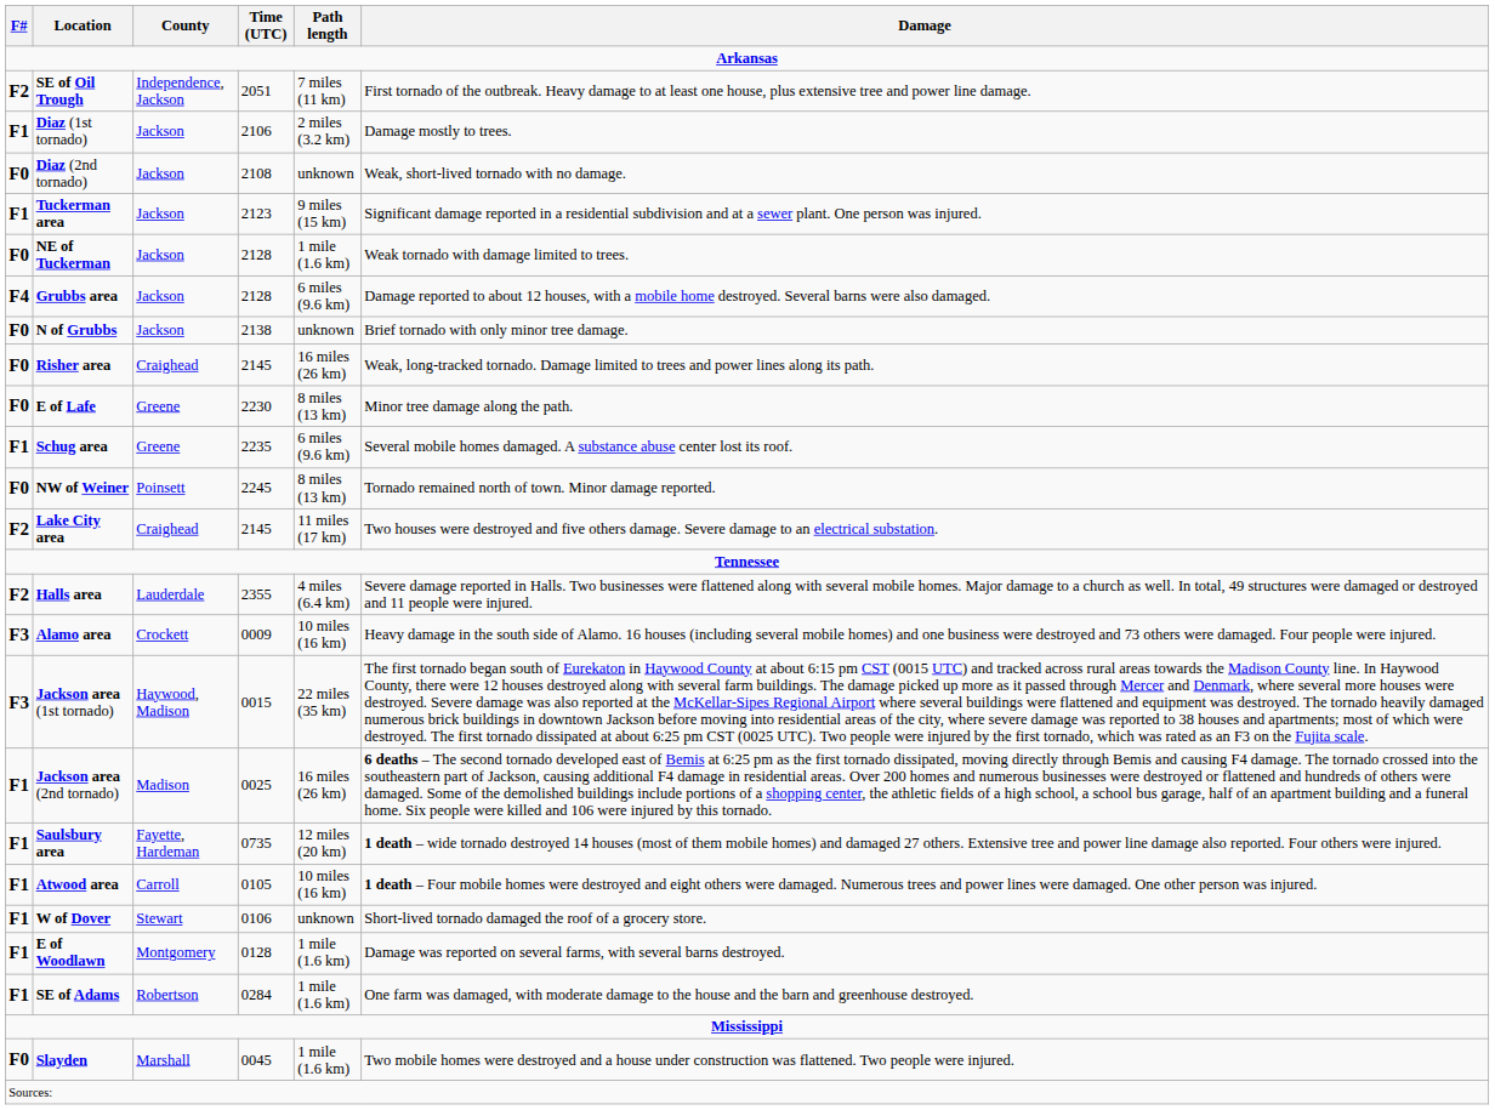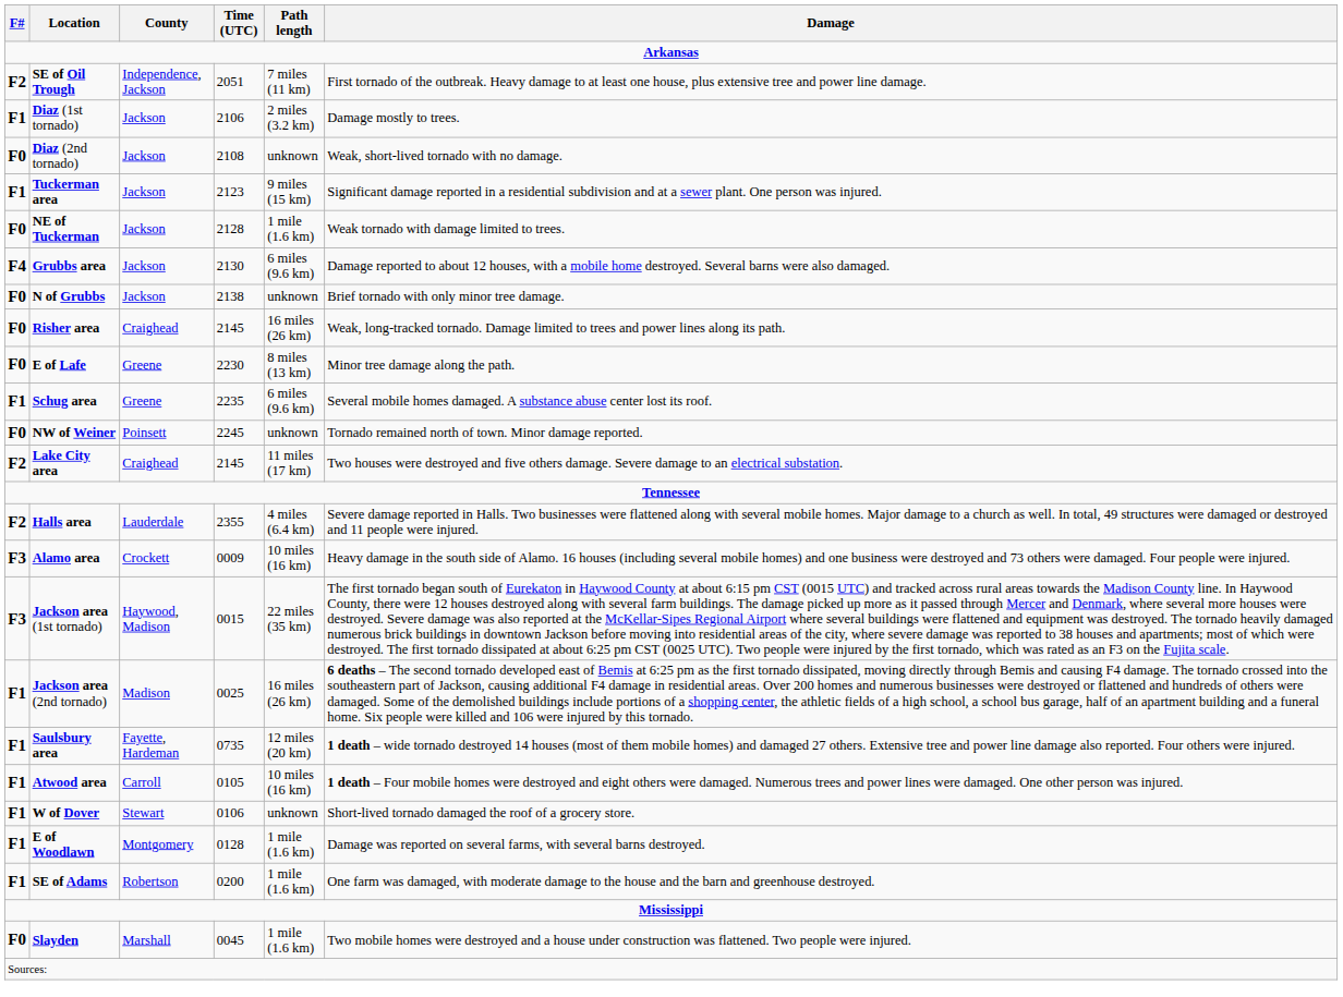Grubbs area | Time (UTC): 2128 -> 2130
NW of Weiner | Path length: 8 miles (13 km) -> unknown
SE of Adams | Time (UTC): 0284 -> 0200
